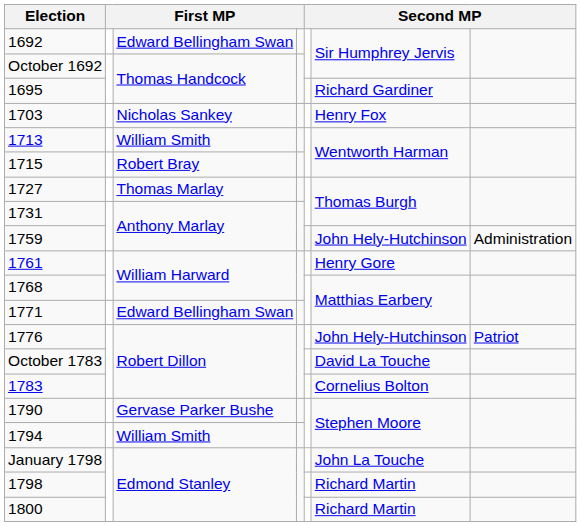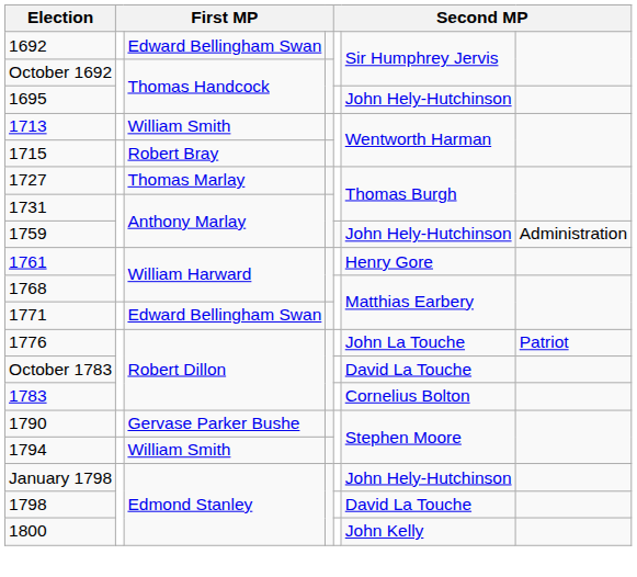1695 | column 6: Richard Gardiner -> John Hely-Hutchinson
- row: 1703 | Nicholas Sankey | Henry Fox
1776 | column 6: John Hely-Hutchinson -> John La Touche
January 1798 | column 6: John La Touche -> John Hely-Hutchinson
1798 | column 6: Richard Martin -> David La Touche
1800 | column 6: Richard Martin -> John Kelly
